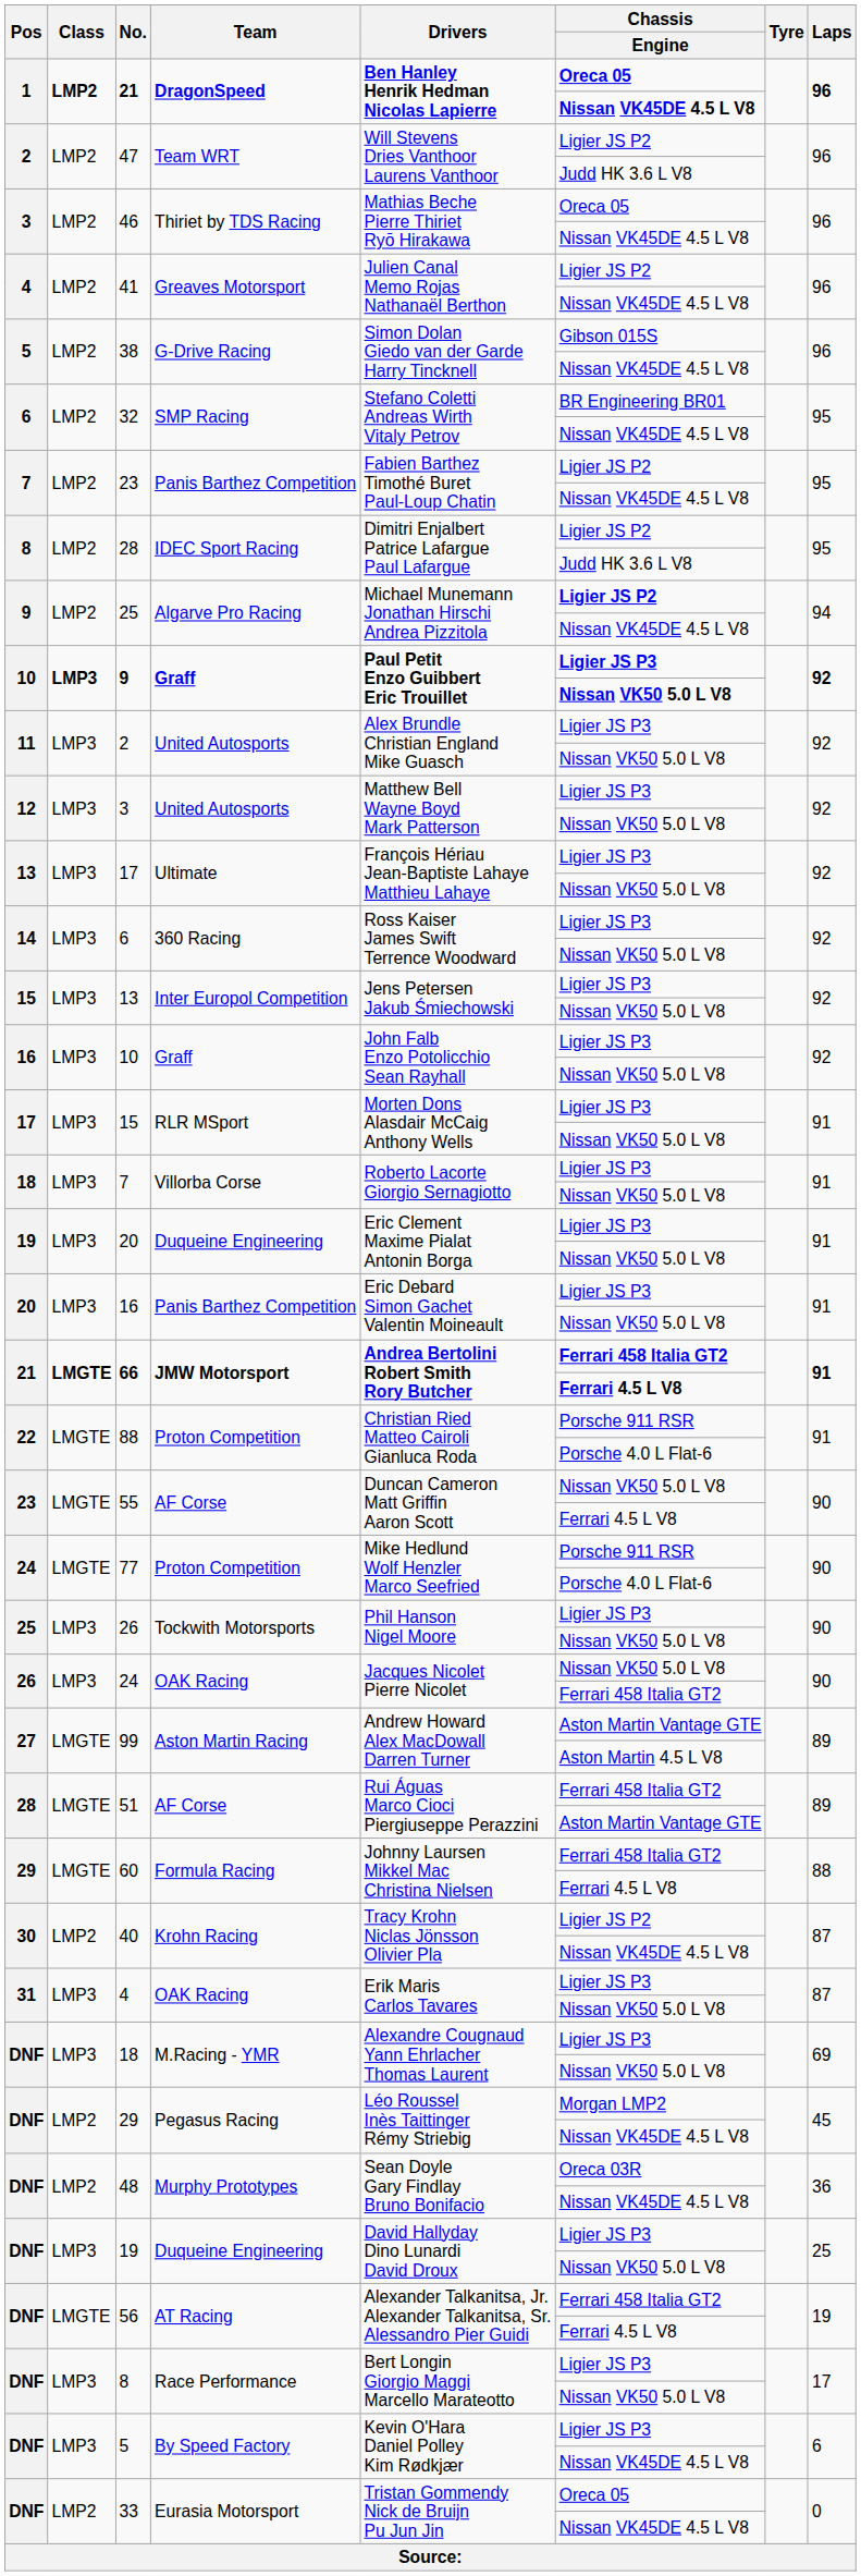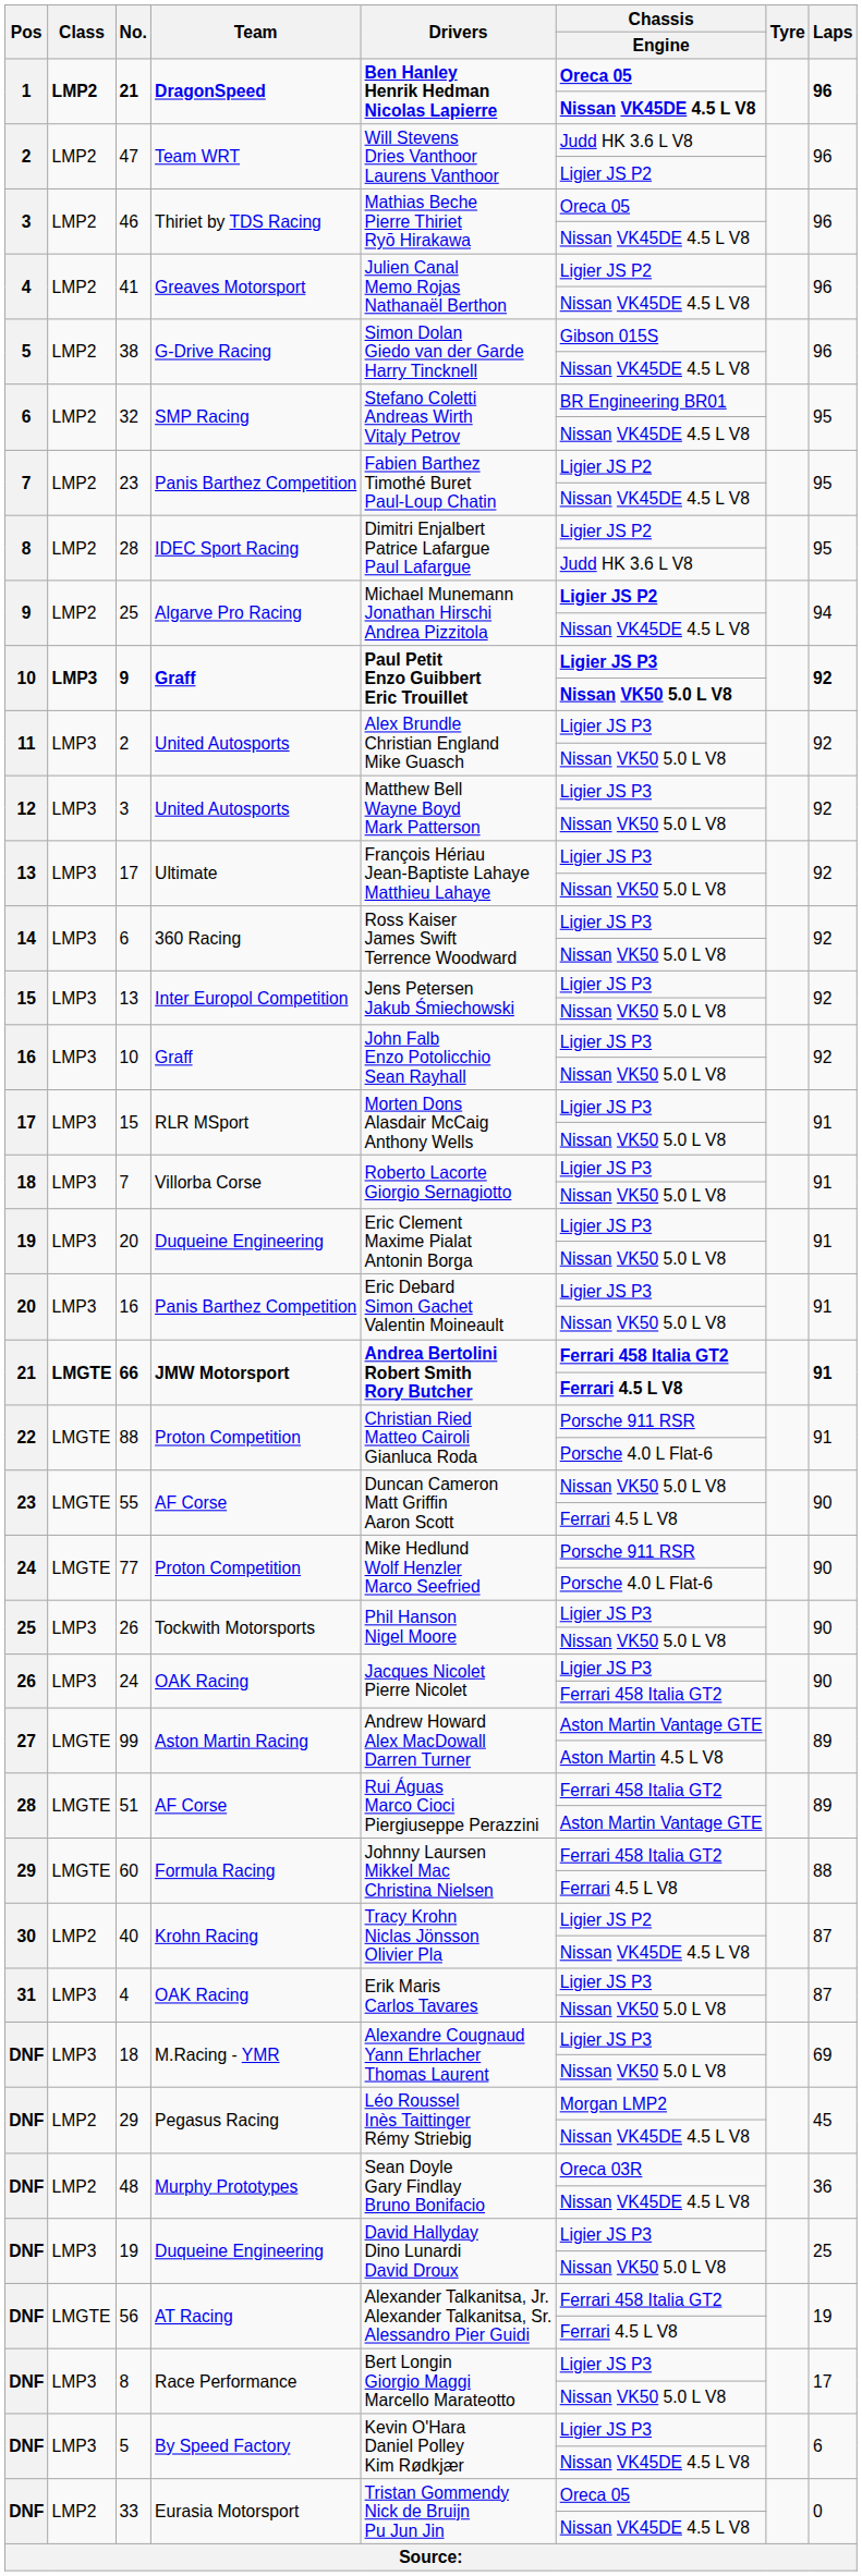row 5 | Chassis / Engine: Ligier JS P2 -> Judd HK 3.6 L V8
row 6 | Chassis / Engine: Judd HK 3.6 L V8 -> Ligier JS P2
row 53 | Chassis / Engine: Nissan VK50 5.0 L V8 -> Ligier JS P3
